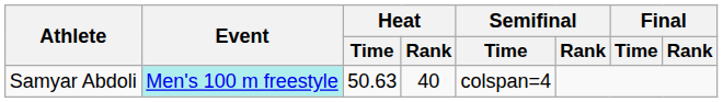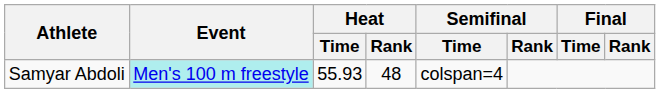Samyar Abdoli | Heat / Time: 50.63 -> 55.93
Samyar Abdoli | Heat / Rank: 40 -> 48
